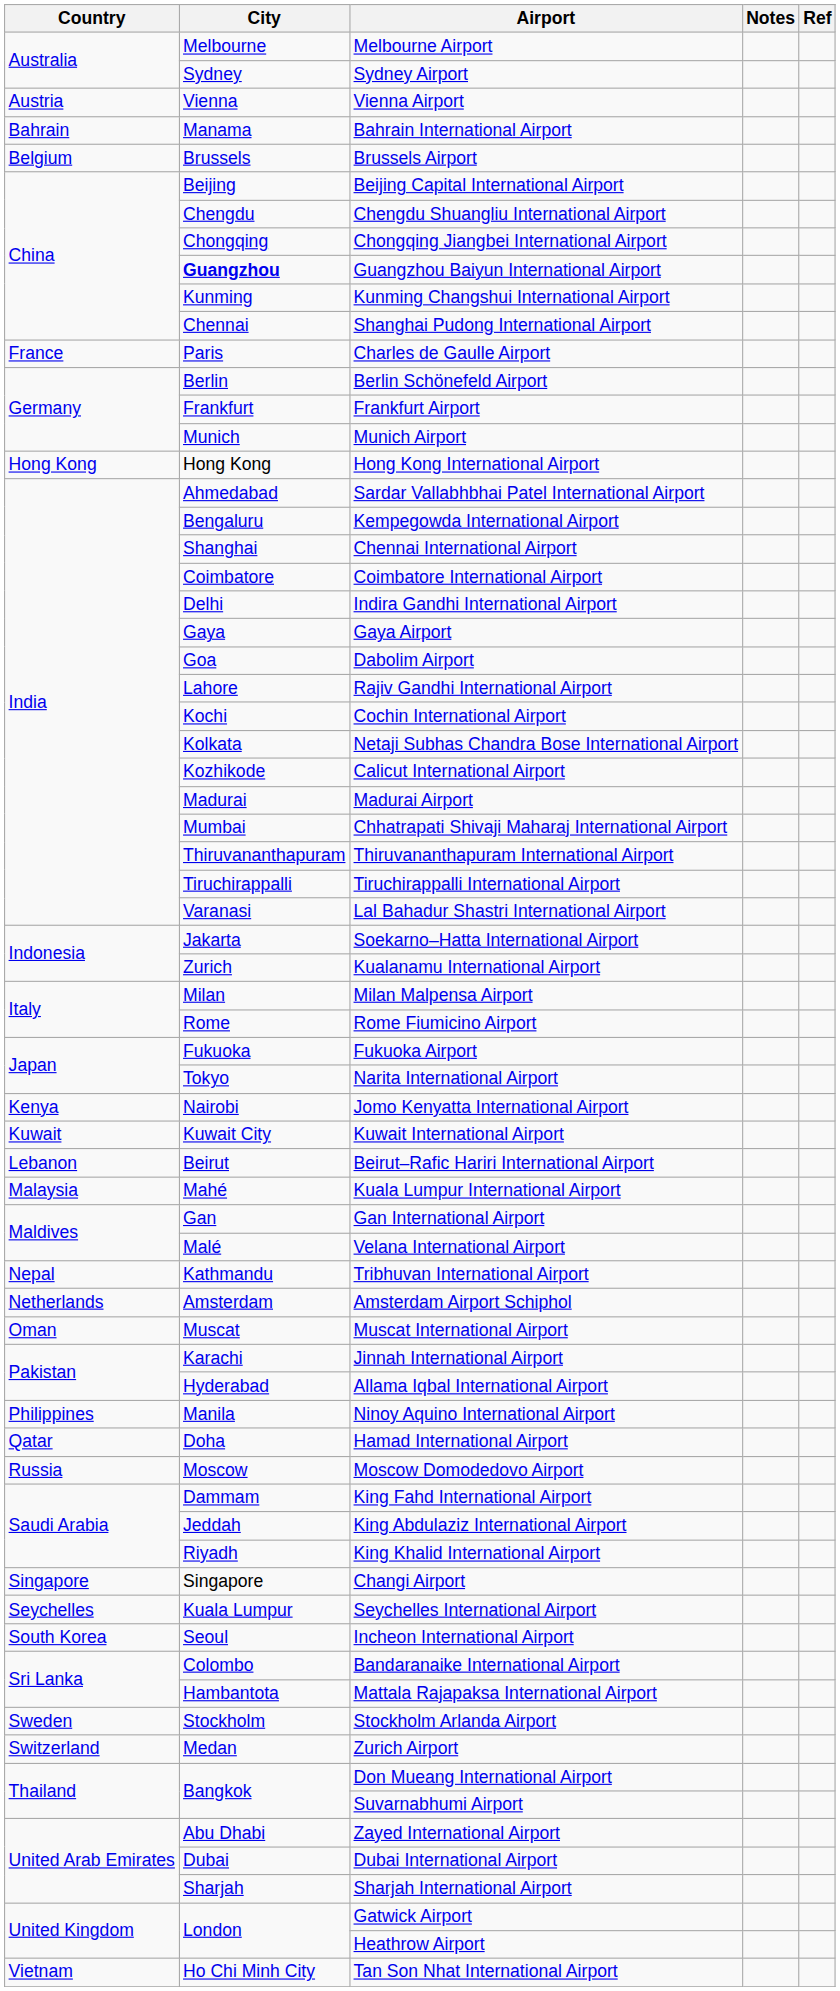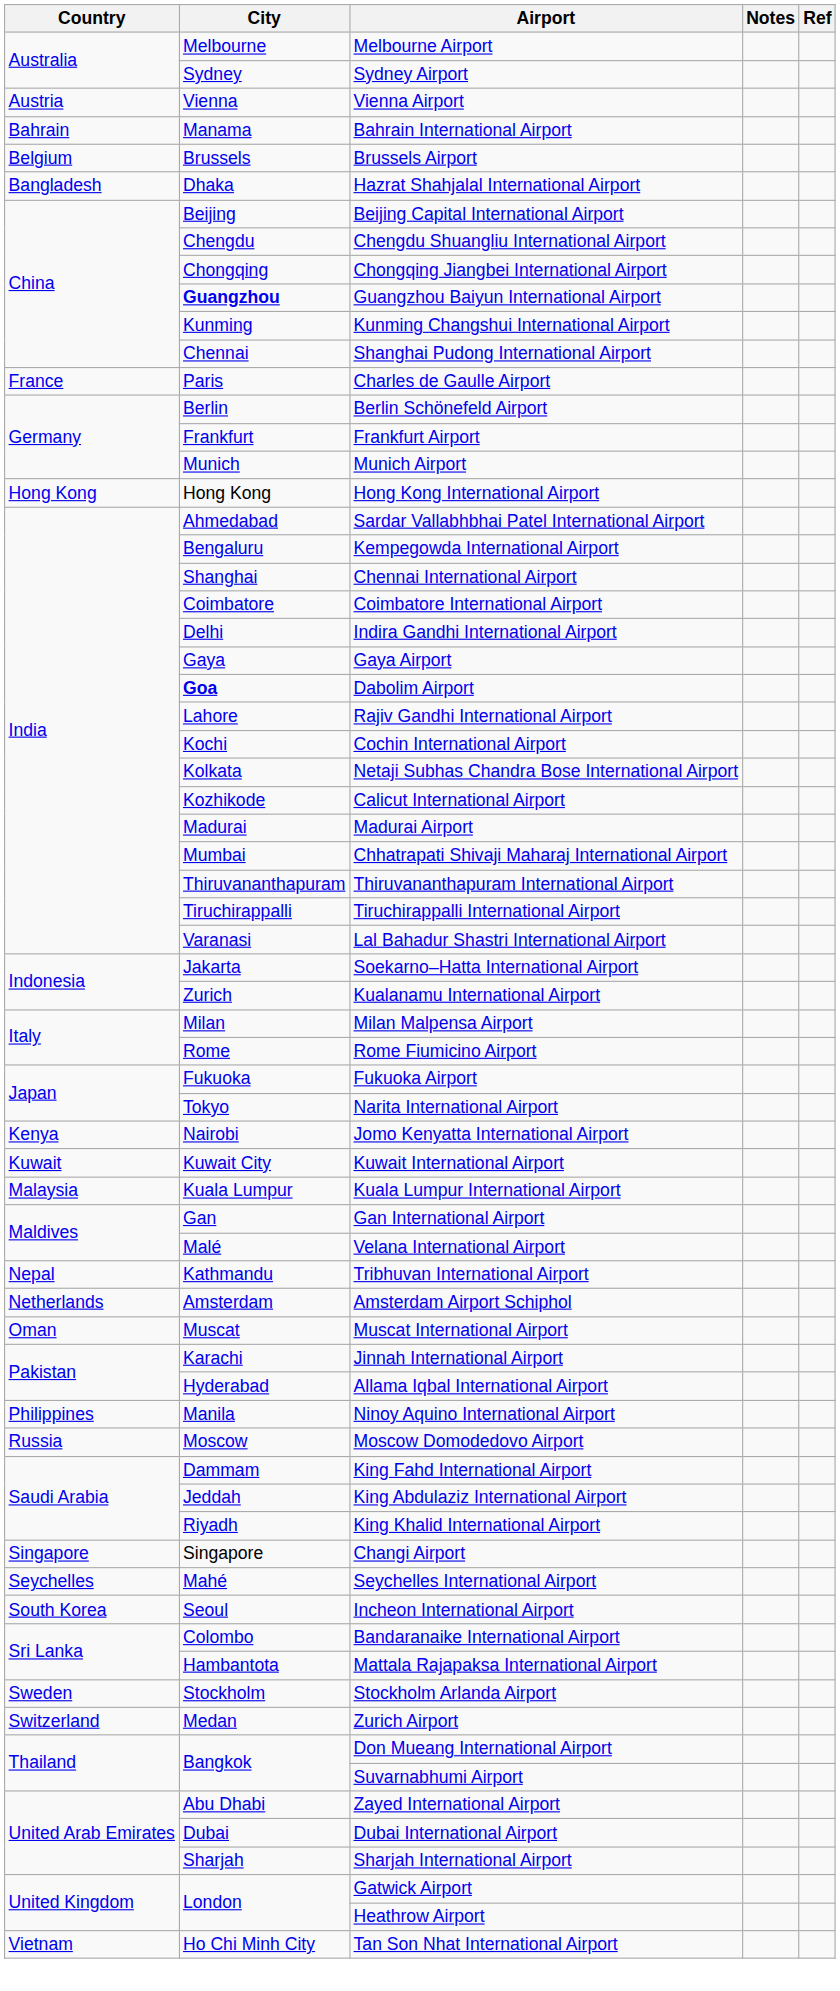+ row: Bangladesh | Dhaka | Hazrat Shahjalal International Airport
Dabolim Airport | City: normal -> bold
- row: Lebanon | Beirut | Beirut–Rafic Hariri International Airport
Kuala Lumpur International Airport | City: Mahé -> Kuala Lumpur
- row: Qatar | Doha | Hamad International Airport
Seychelles International Airport | City: Kuala Lumpur -> Mahé
